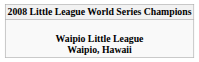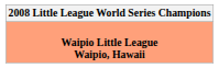row 2 | column 1: no background -> lightsalmon background
